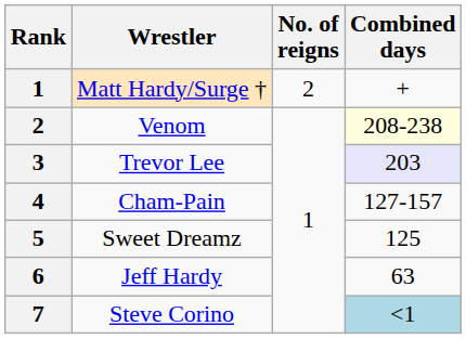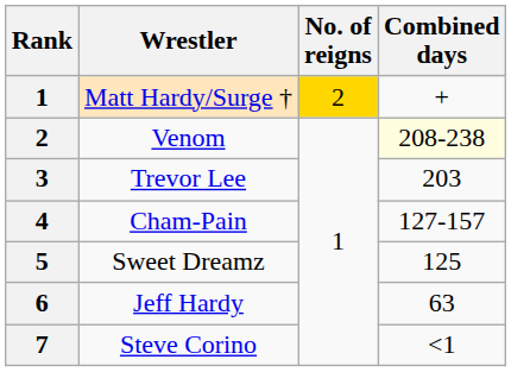Matt Hardy/Surge † | No. of reigns: no background -> gold background
Trevor Lee | Combined days: lavender background -> no background
Steve Corino | Combined days: lightblue background -> no background
